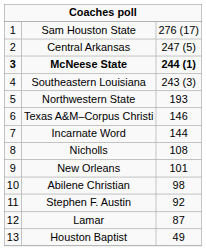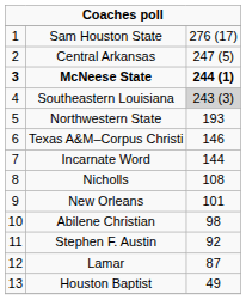Southeastern Louisiana | column 3: no background -> lightgrey background
